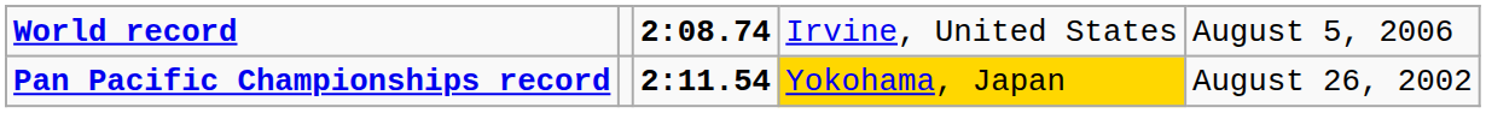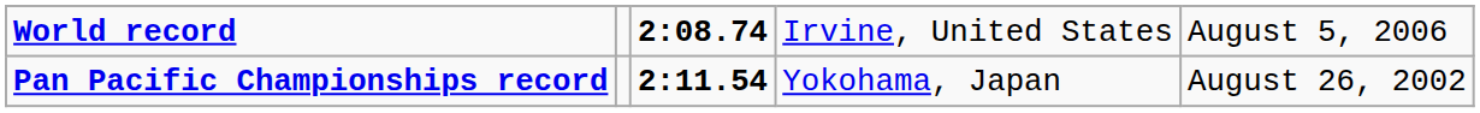Pan Pacific Championships record | column 4: gold background -> no background
